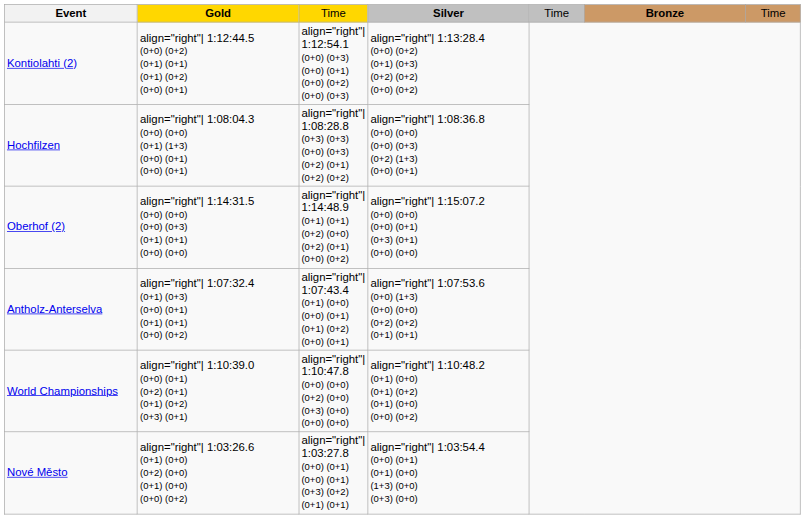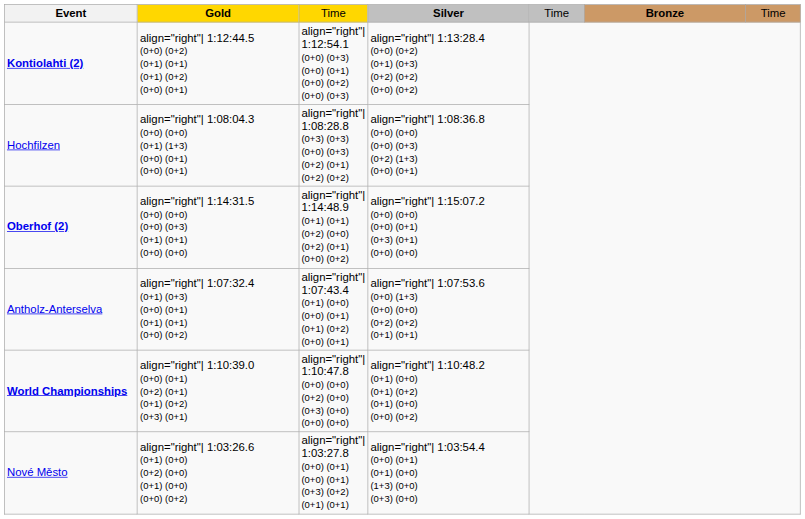Kontiolahti (2) | Event: normal -> bold
Oberhof (2) | Event: normal -> bold
World Championships | Event: normal -> bold
